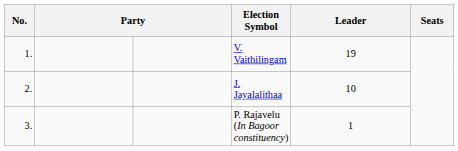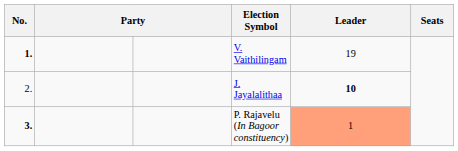V. Vaithilingam | No.: normal -> bold
J. Jayalalithaa | Leader: normal -> bold
P. Rajavelu (In Bagoor constituency) | No.: normal -> bold
P. Rajavelu (In Bagoor constituency) | Leader: no background -> lightsalmon background
